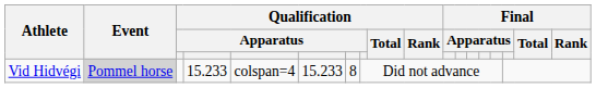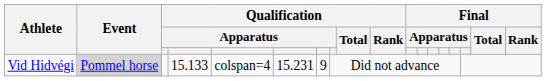Vid Hidvégi | column 4: 15.233 -> 15.133
Vid Hidvégi | column 6: 15.233 -> 15.231
Vid Hidvégi | column 7: 8 -> 9
